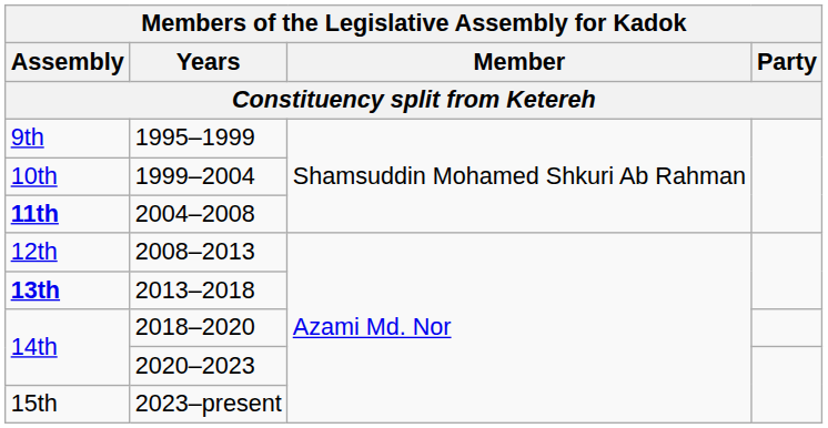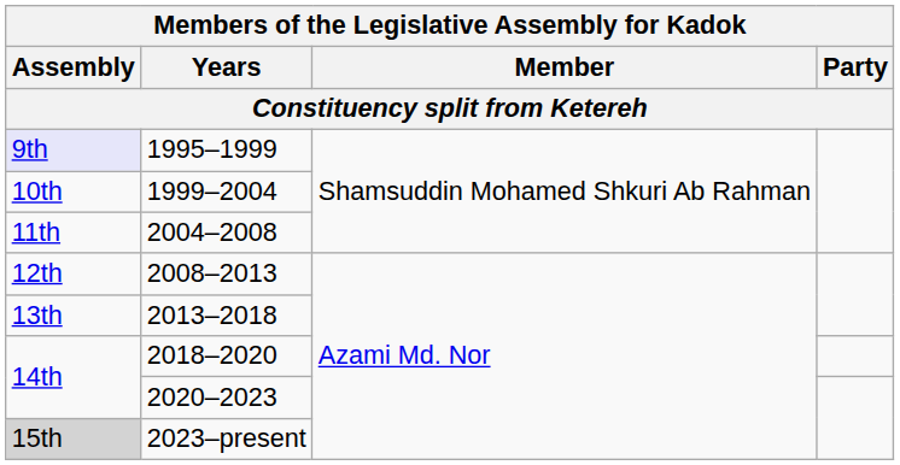1995–1999 | Assembly: no background -> lavender background
2004–2008 | Assembly: bold -> normal
2013–2018 | Assembly: bold -> normal
2023–present | Assembly: no background -> lightgrey background
